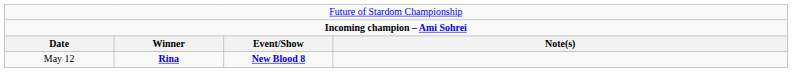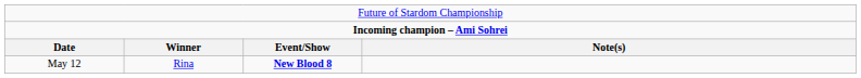May 12 | column 2: bold -> normal
